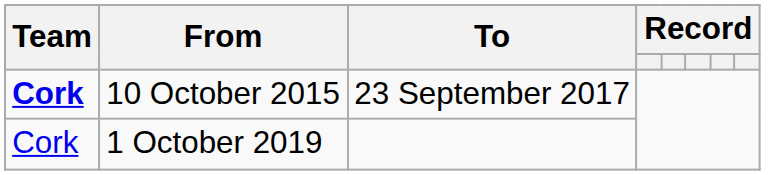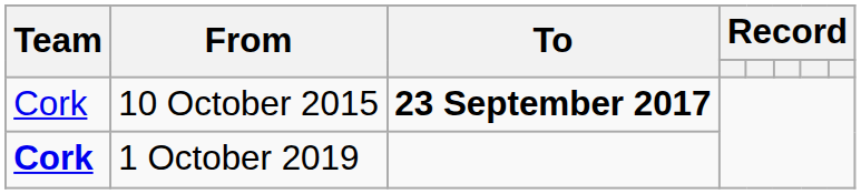10 October 2015 | Team: bold -> normal
10 October 2015 | To: normal -> bold
1 October 2019 | Team: normal -> bold
